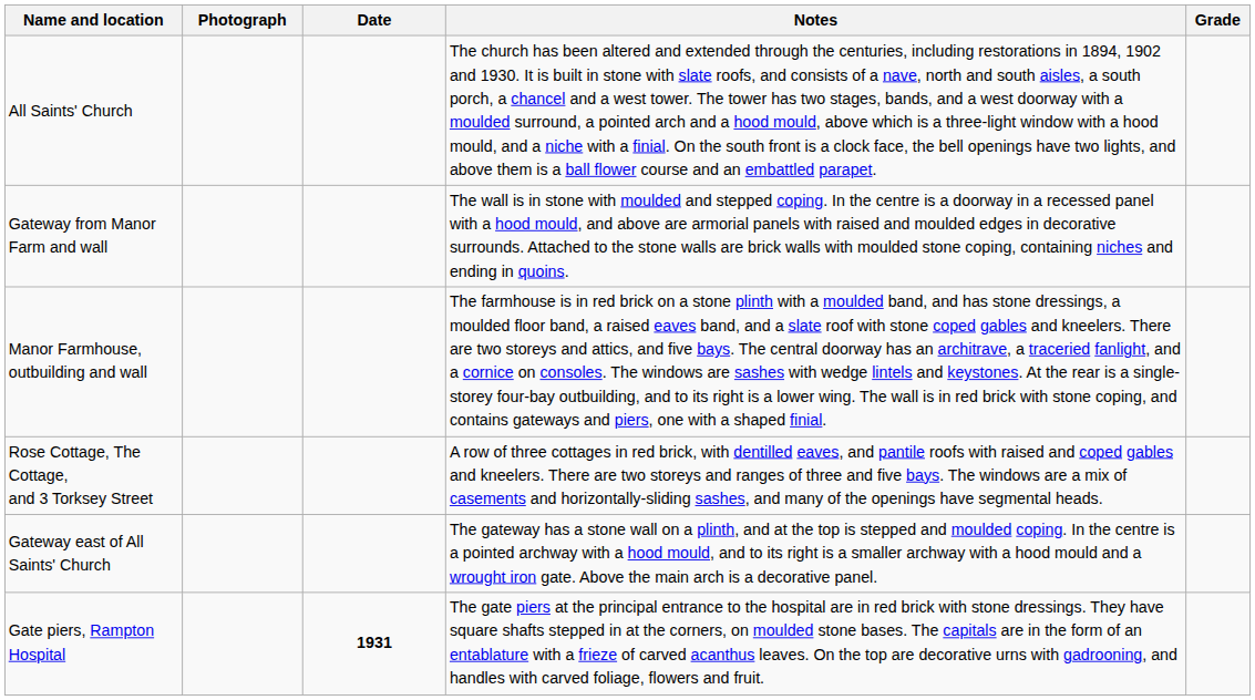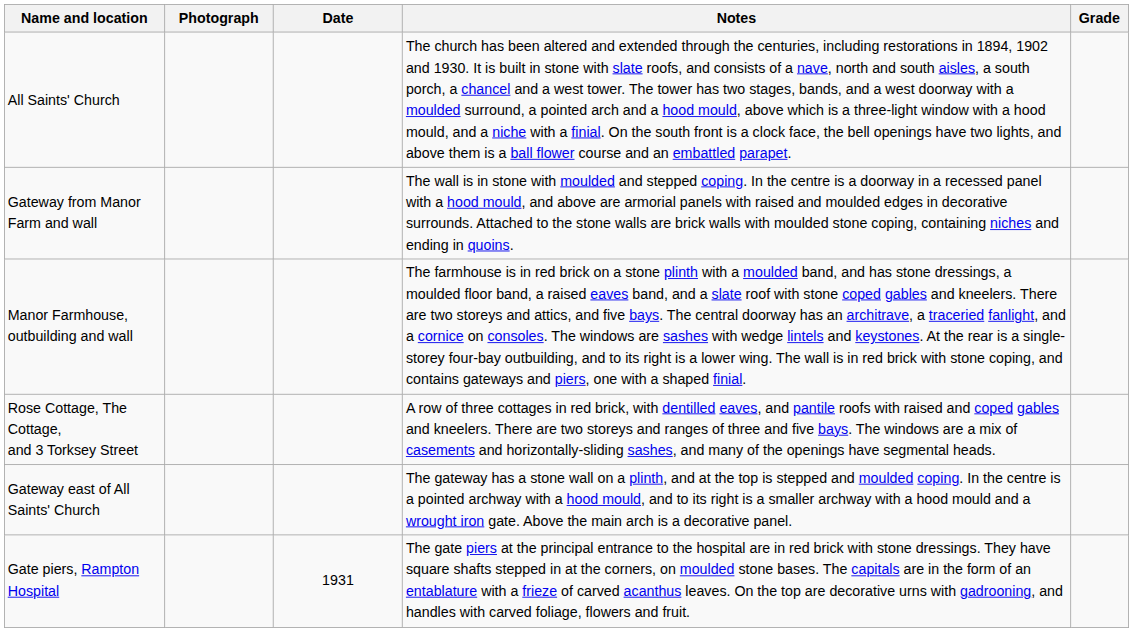Gate piers, Rampton Hospital | Date: bold -> normal
